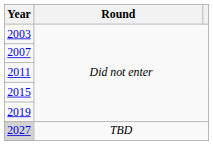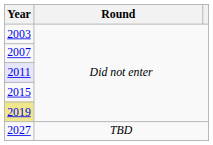2011 | Year: no background -> lavender background
2019 | Year: no background -> khaki background
2027 | Year: lightgrey background -> no background
